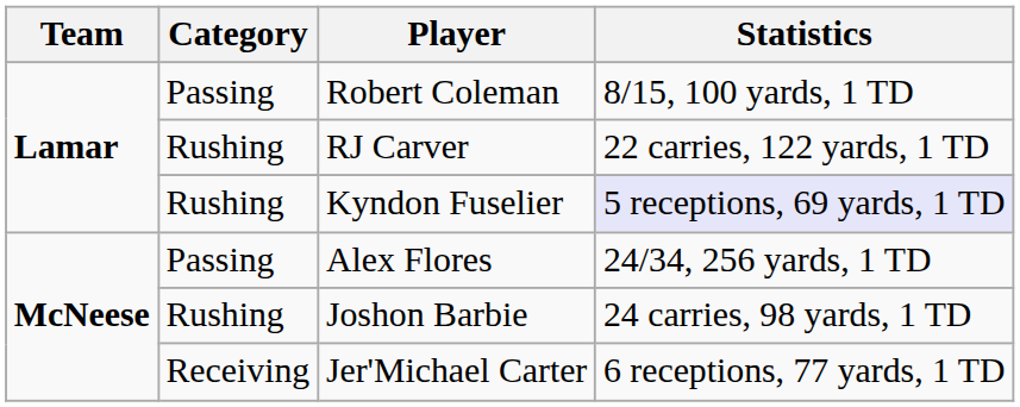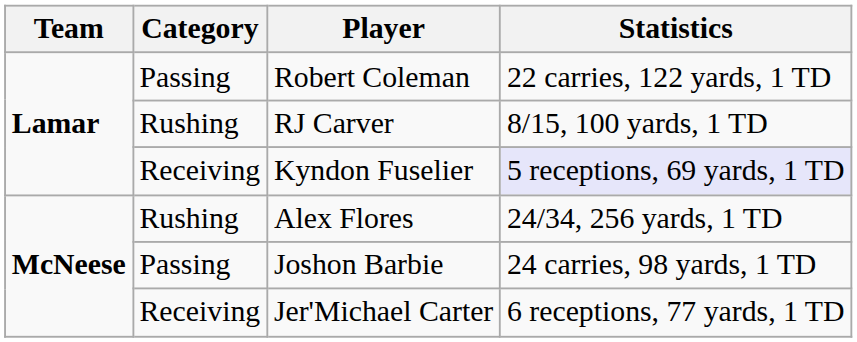Robert Coleman | Statistics: 8/15, 100 yards, 1 TD -> 22 carries, 122 yards, 1 TD
RJ Carver | Statistics: 22 carries, 122 yards, 1 TD -> 8/15, 100 yards, 1 TD
Kyndon Fuselier | Category: Rushing -> Receiving
Alex Flores | Category: Passing -> Rushing
Joshon Barbie | Category: Rushing -> Passing
